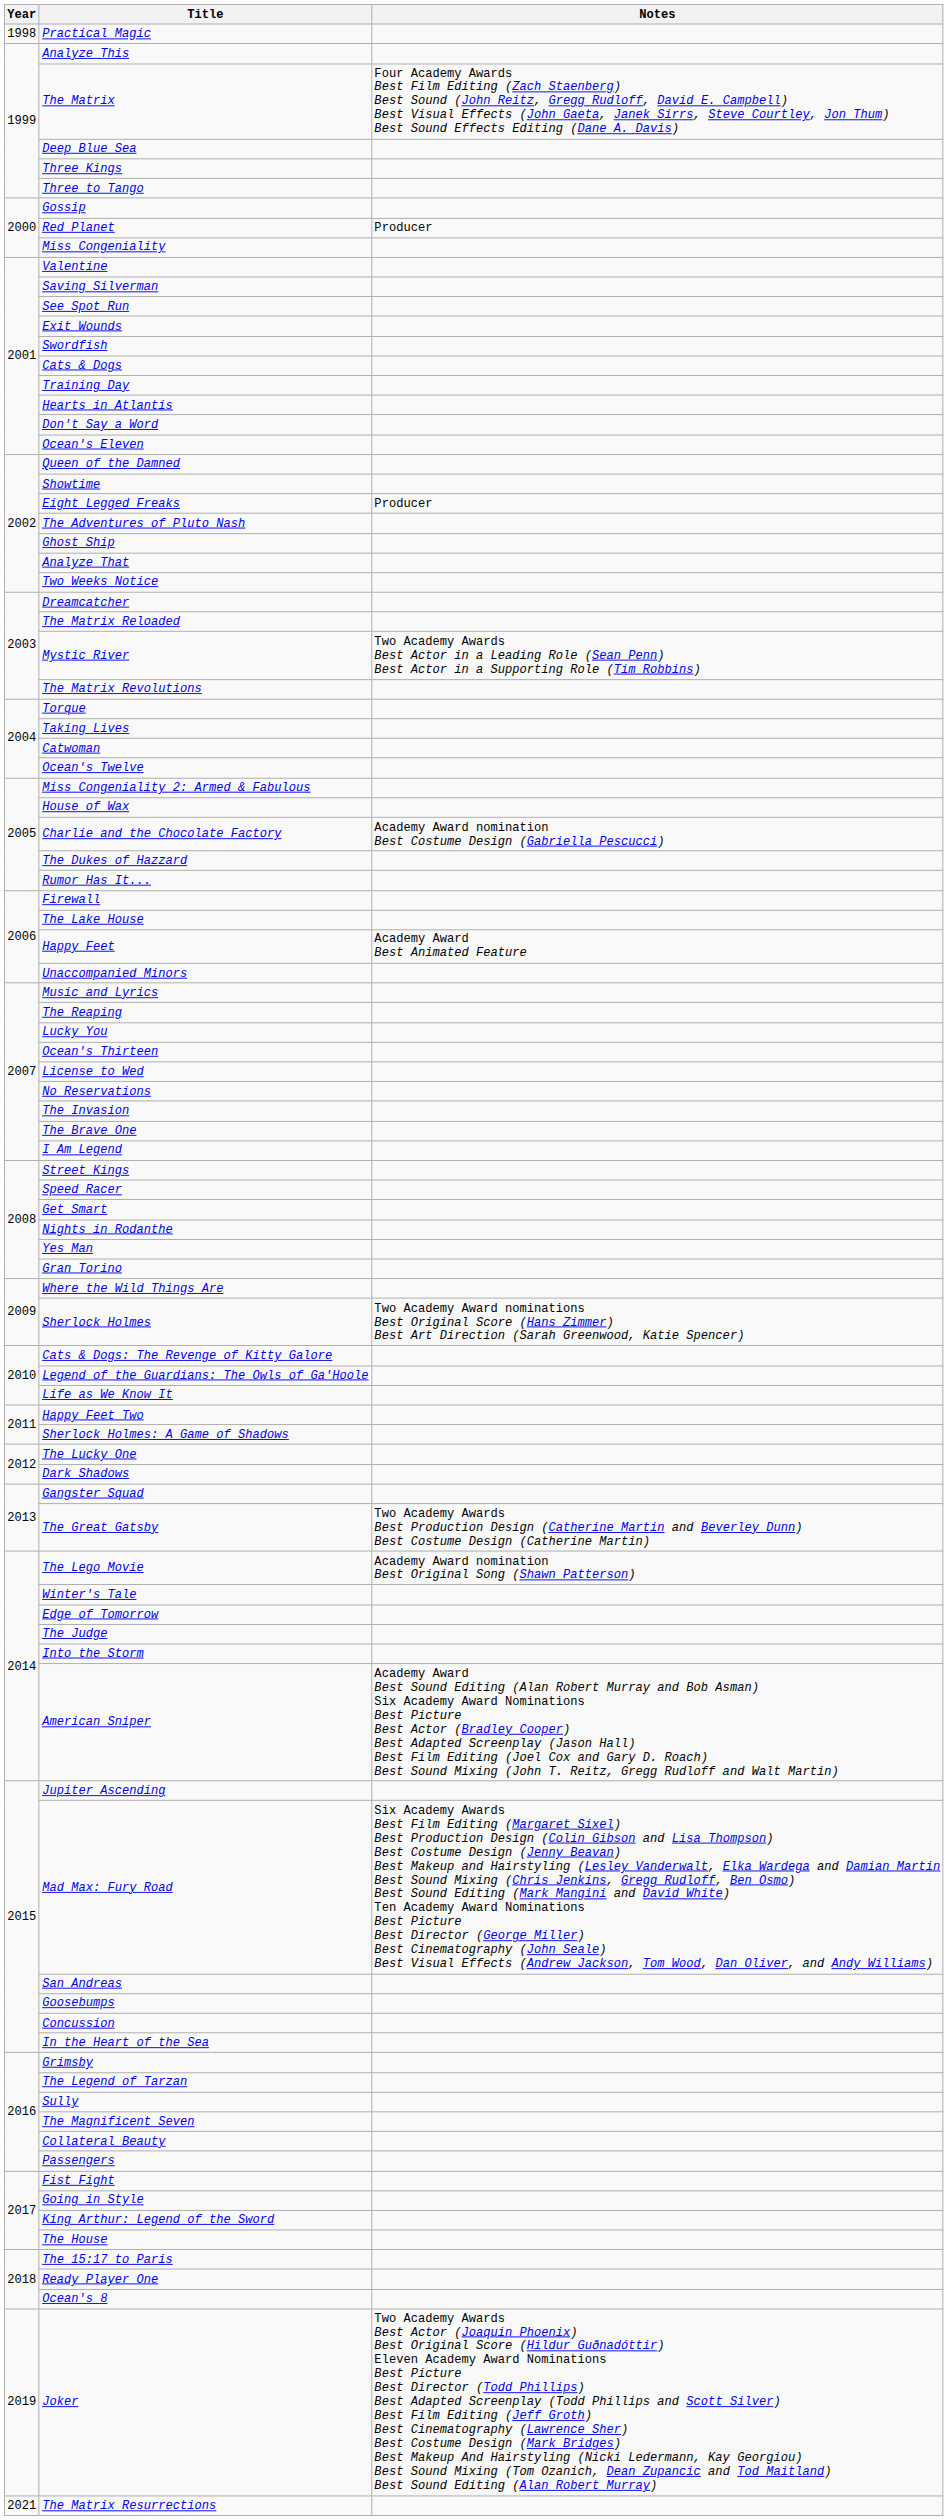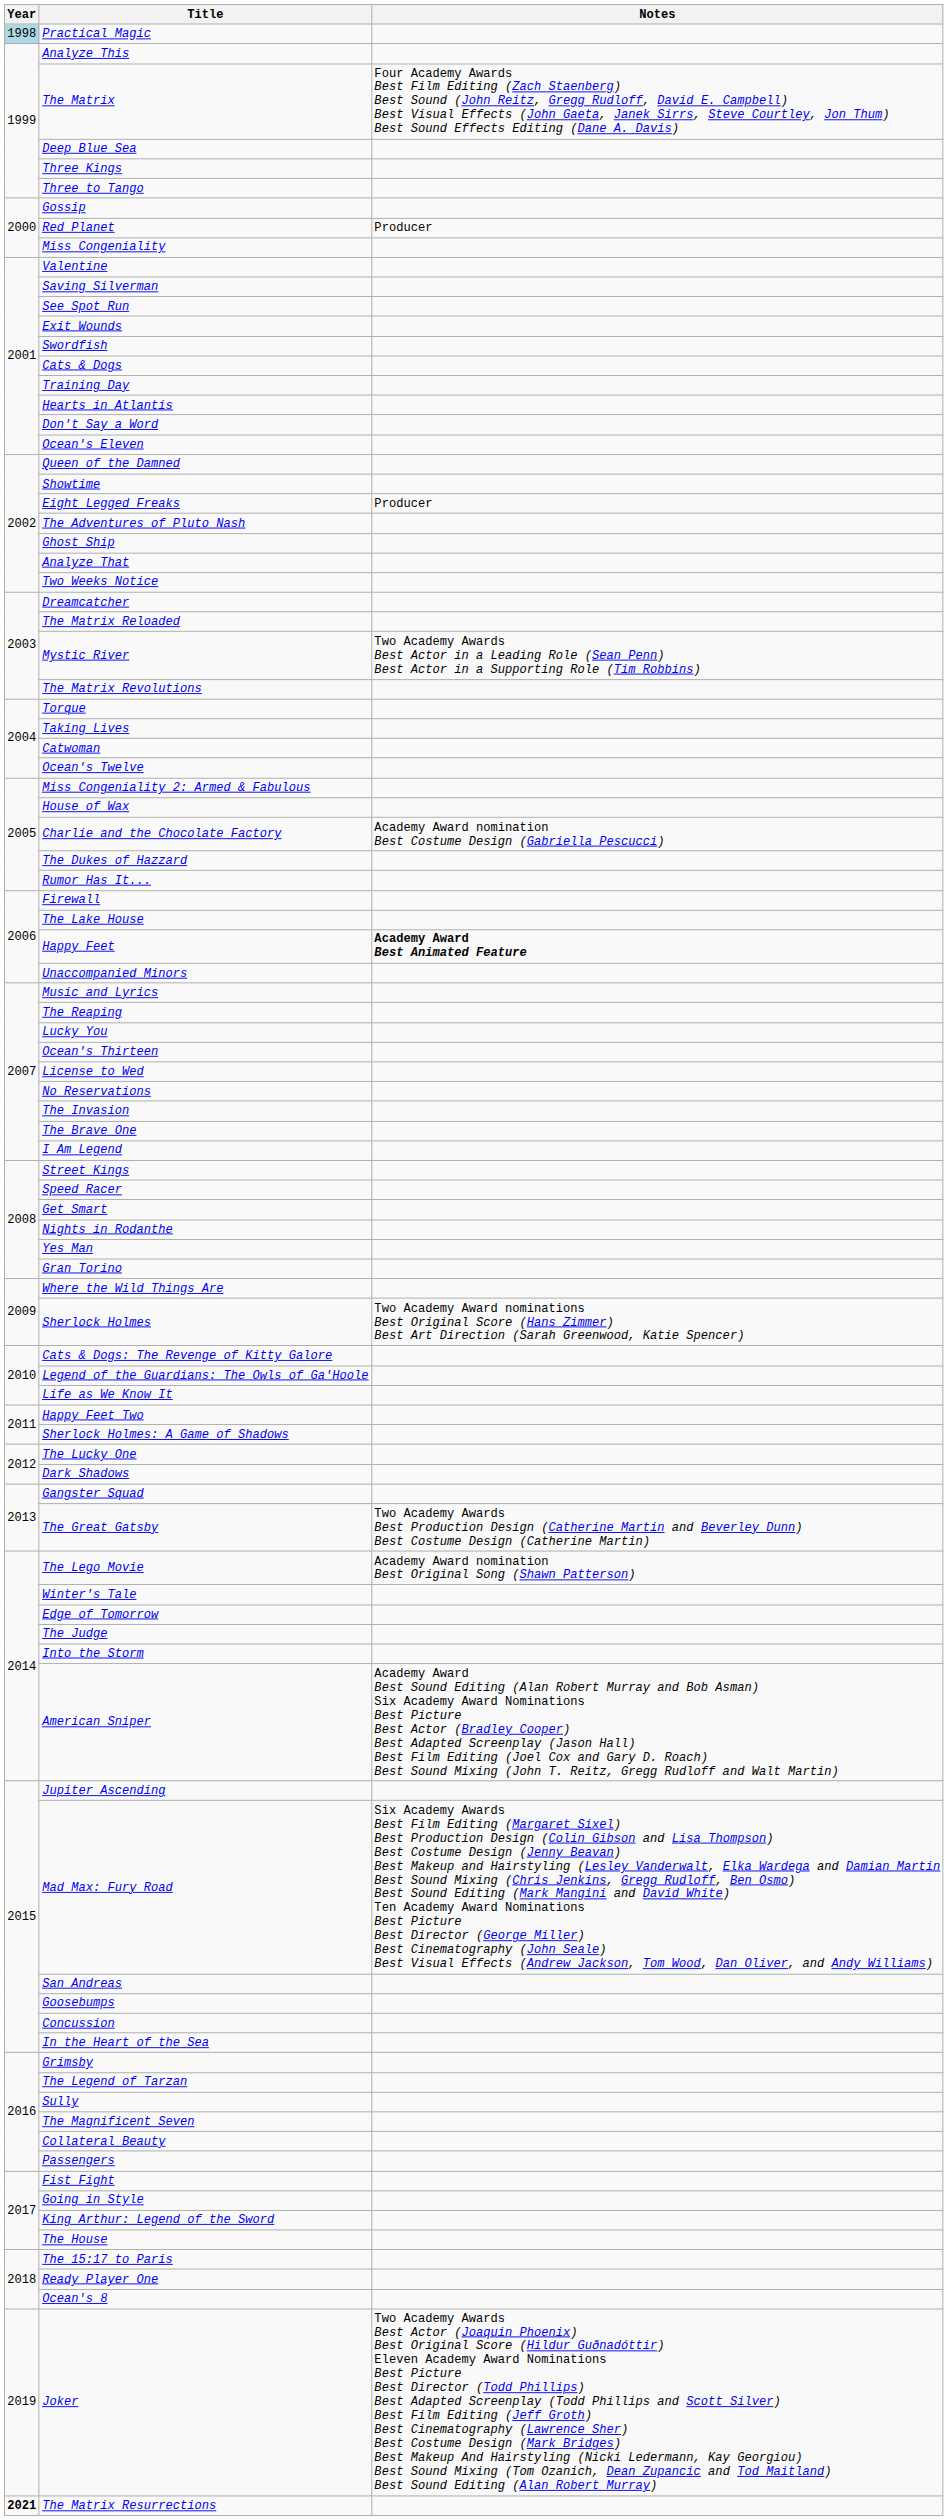Practical Magic | Year: no background -> lightblue background
Happy Feet | Notes: normal -> bold
The Matrix Resurrections | Year: normal -> bold
